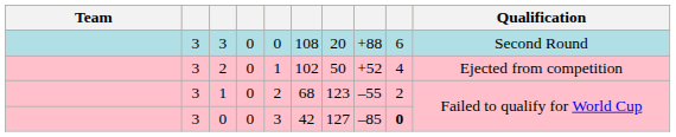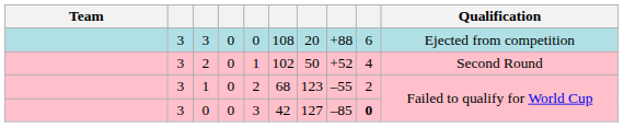row 2 | Qualification: Second Round -> Ejected from competition
row 3 | Qualification: Ejected from competition -> Second Round
